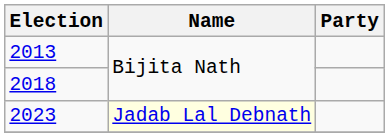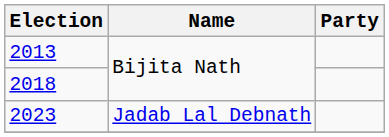2023 | Name: lightyellow background -> no background
